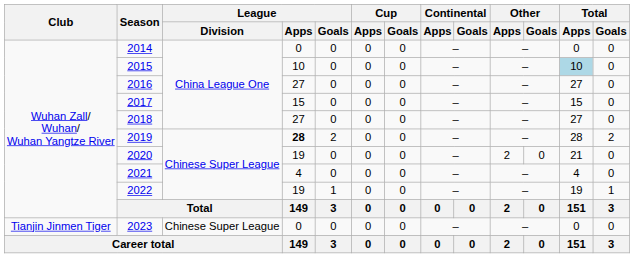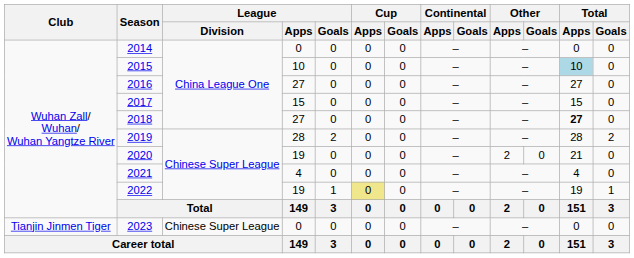2018 | Total / Apps: normal -> bold
2019 | League / Apps: bold -> normal
2022 | Cup / Apps: no background -> khaki background
